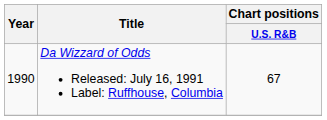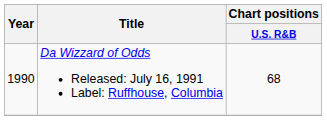row 3 | Chart positions / U.S. R&B: 67 -> 68
